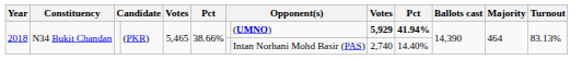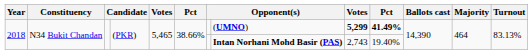row 2 | column 9: 5,929 -> 5,299
row 2 | column 10: 41.94% -> 41.49%
row 3 | column 8: normal -> bold
row 3 | column 9: 2,740 -> 2,743
row 3 | column 10: 14.40% -> 19.40%
